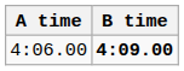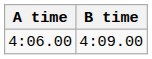4:06.00 | B time: bold -> normal
